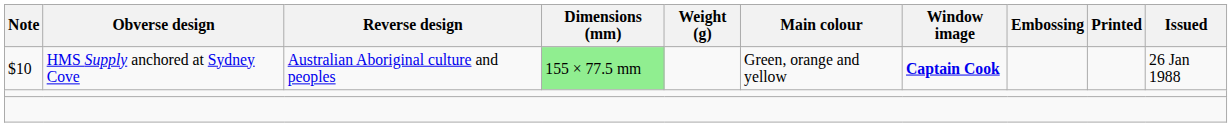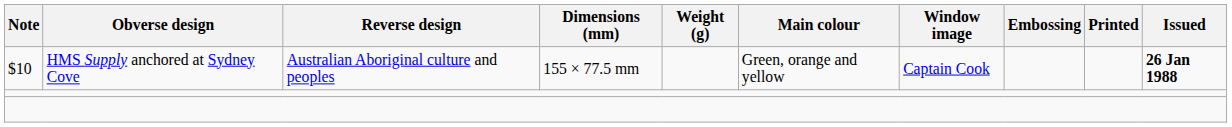$10 | Dimensions (mm): lightgreen background -> no background
$10 | Window image: bold -> normal
$10 | Issued: normal -> bold
